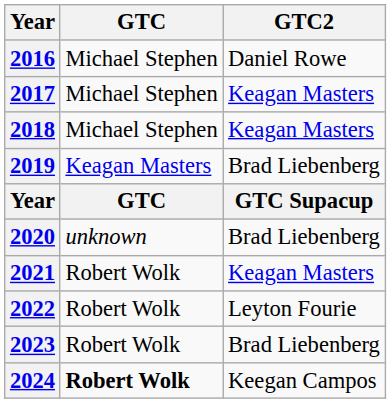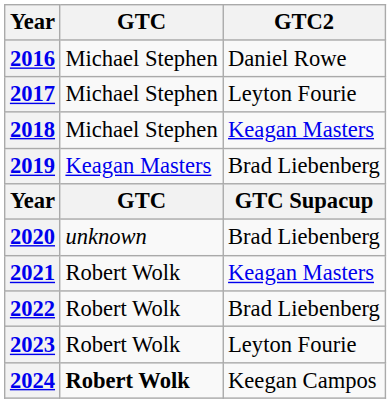2017 | GTC2: Keagan Masters -> Leyton Fourie
2022 | GTC2: Leyton Fourie -> Brad Liebenberg
2023 | GTC2: Brad Liebenberg -> Leyton Fourie
